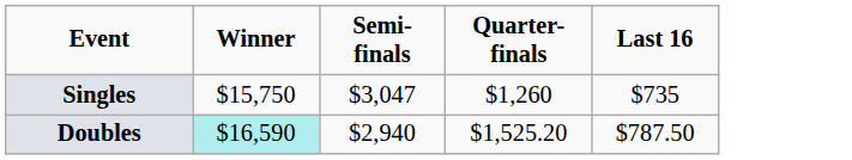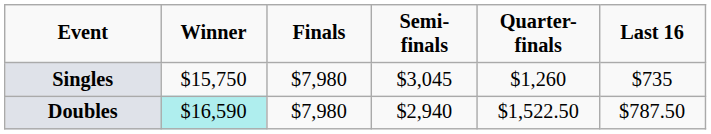+ column: Finals | $7,980 | $7,980
Singles | Semi-finals: $3,047 -> $3,045
Doubles | Quarter-finals: $1,525.20 -> $1,522.50
